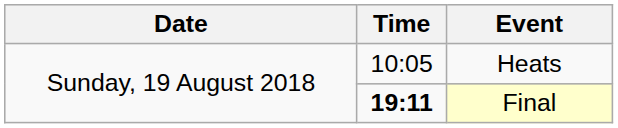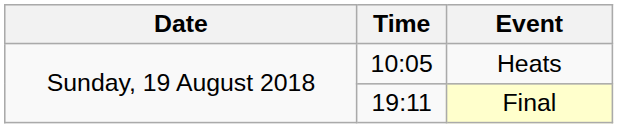Final | Time: bold -> normal
